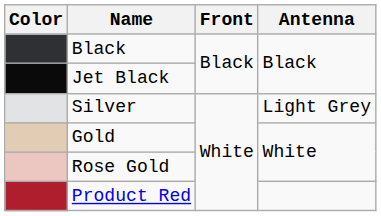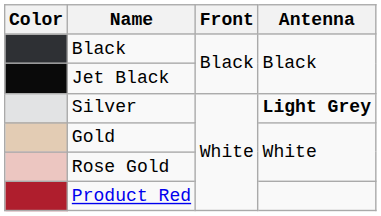Silver | Antenna: normal -> bold
